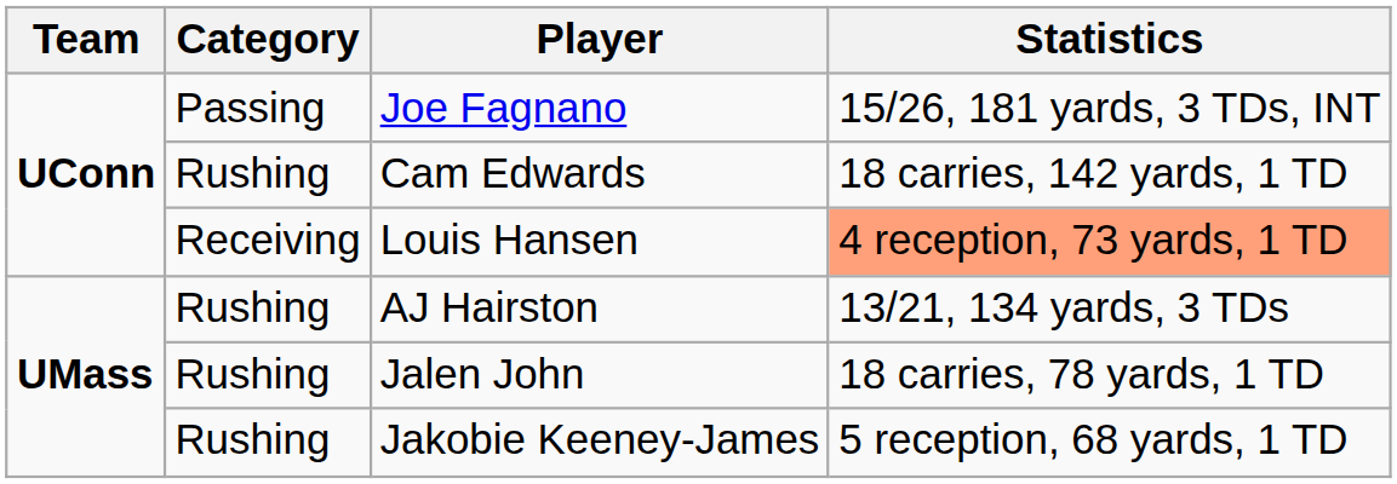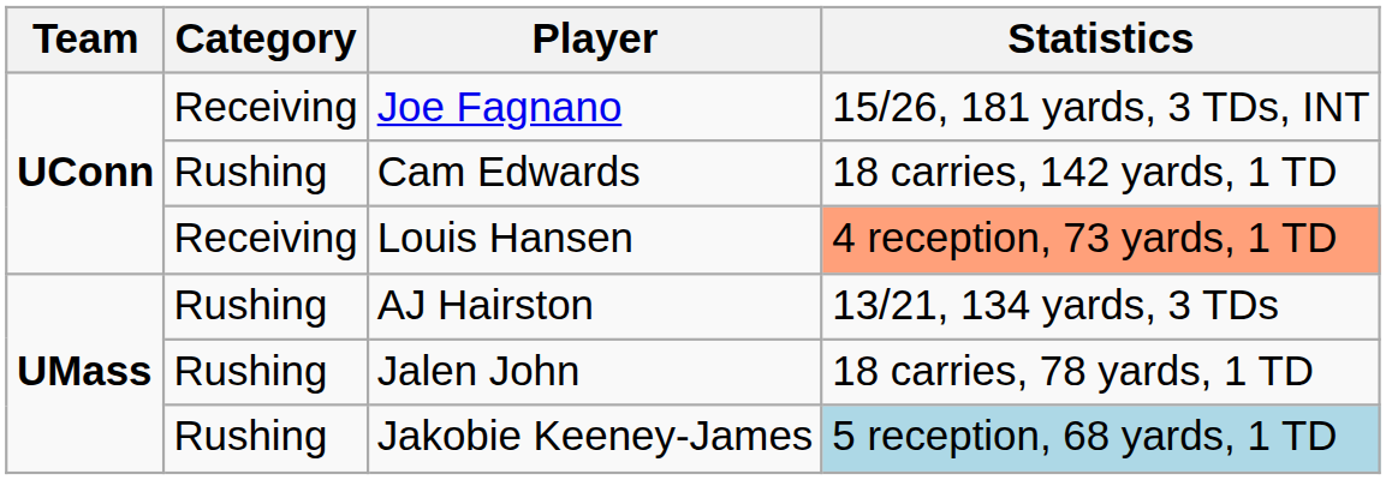Joe Fagnano | Category: Passing -> Receiving
Jakobie Keeney-James | Statistics: no background -> lightblue background
